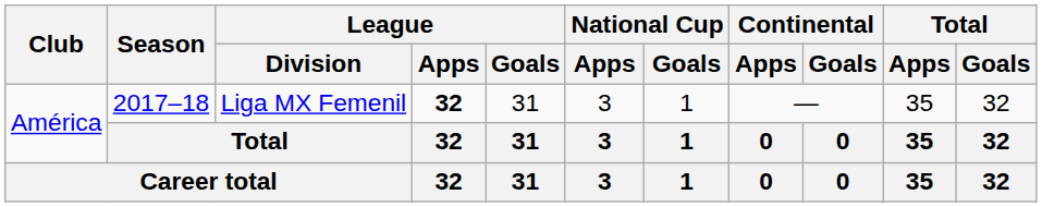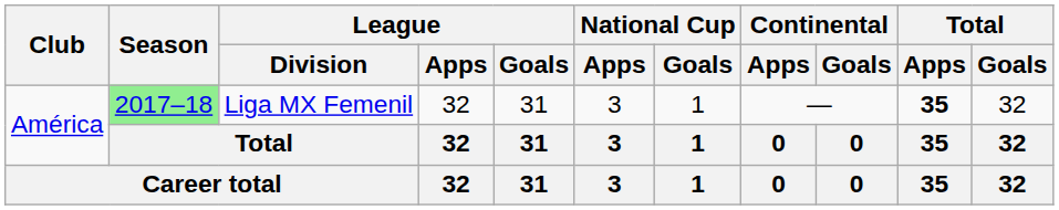América / Liga MX Femenil | Season: no background -> lightgreen background
América / Liga MX Femenil | League / Apps: bold -> normal
América / Liga MX Femenil | Total / Apps: normal -> bold
